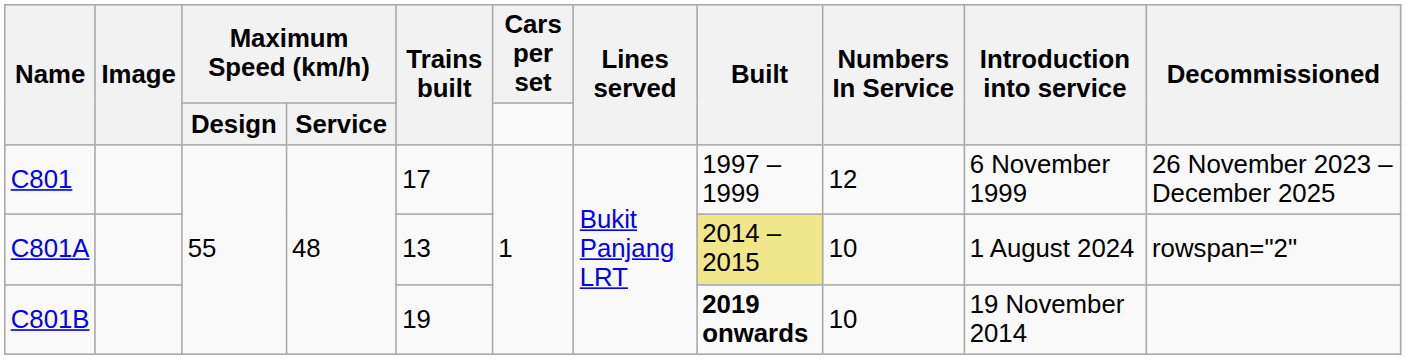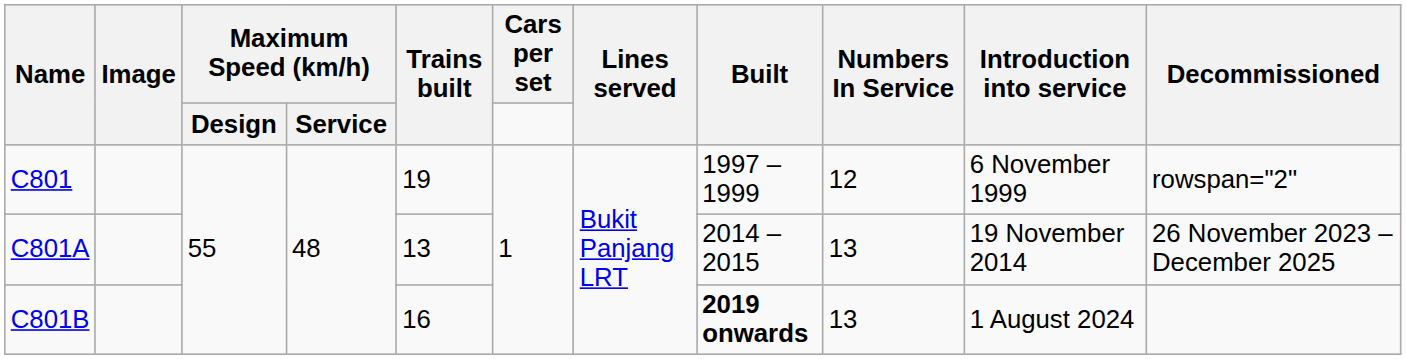C801 | Trains built: 17 -> 19
C801 | Decommissioned: 26 November 2023 – December 2025 -> rowspan="2"
C801A | Built: khaki background -> no background
C801A | Numbers In Service: 10 -> 13
C801A | Introduction into service: 1 August 2024 -> 19 November 2014
C801A | Decommissioned: rowspan="2" -> 26 November 2023 – December 2025
C801B | Trains built: 19 -> 16
C801B | Numbers In Service: 10 -> 13
C801B | Introduction into service: 19 November 2014 -> 1 August 2024
